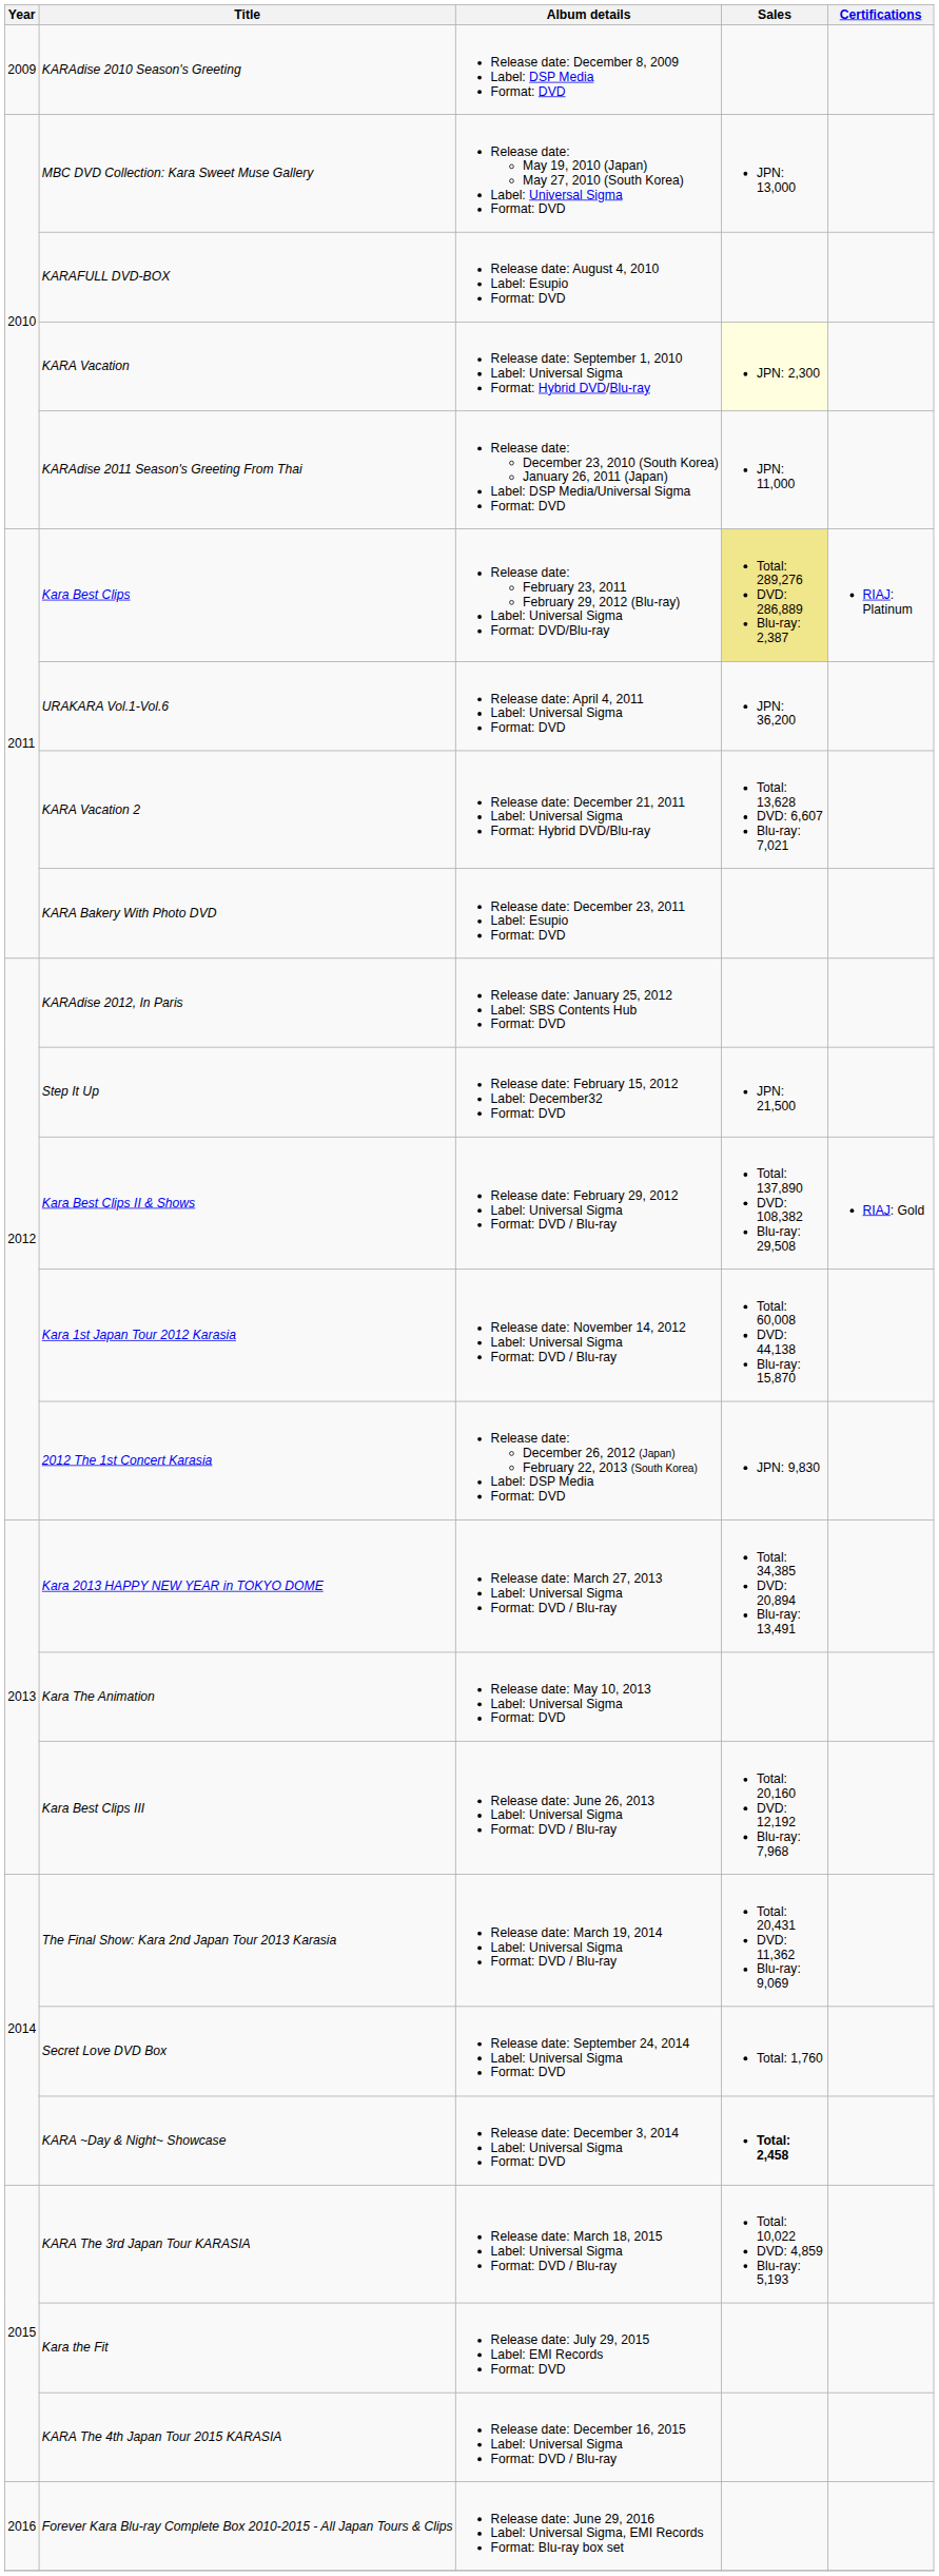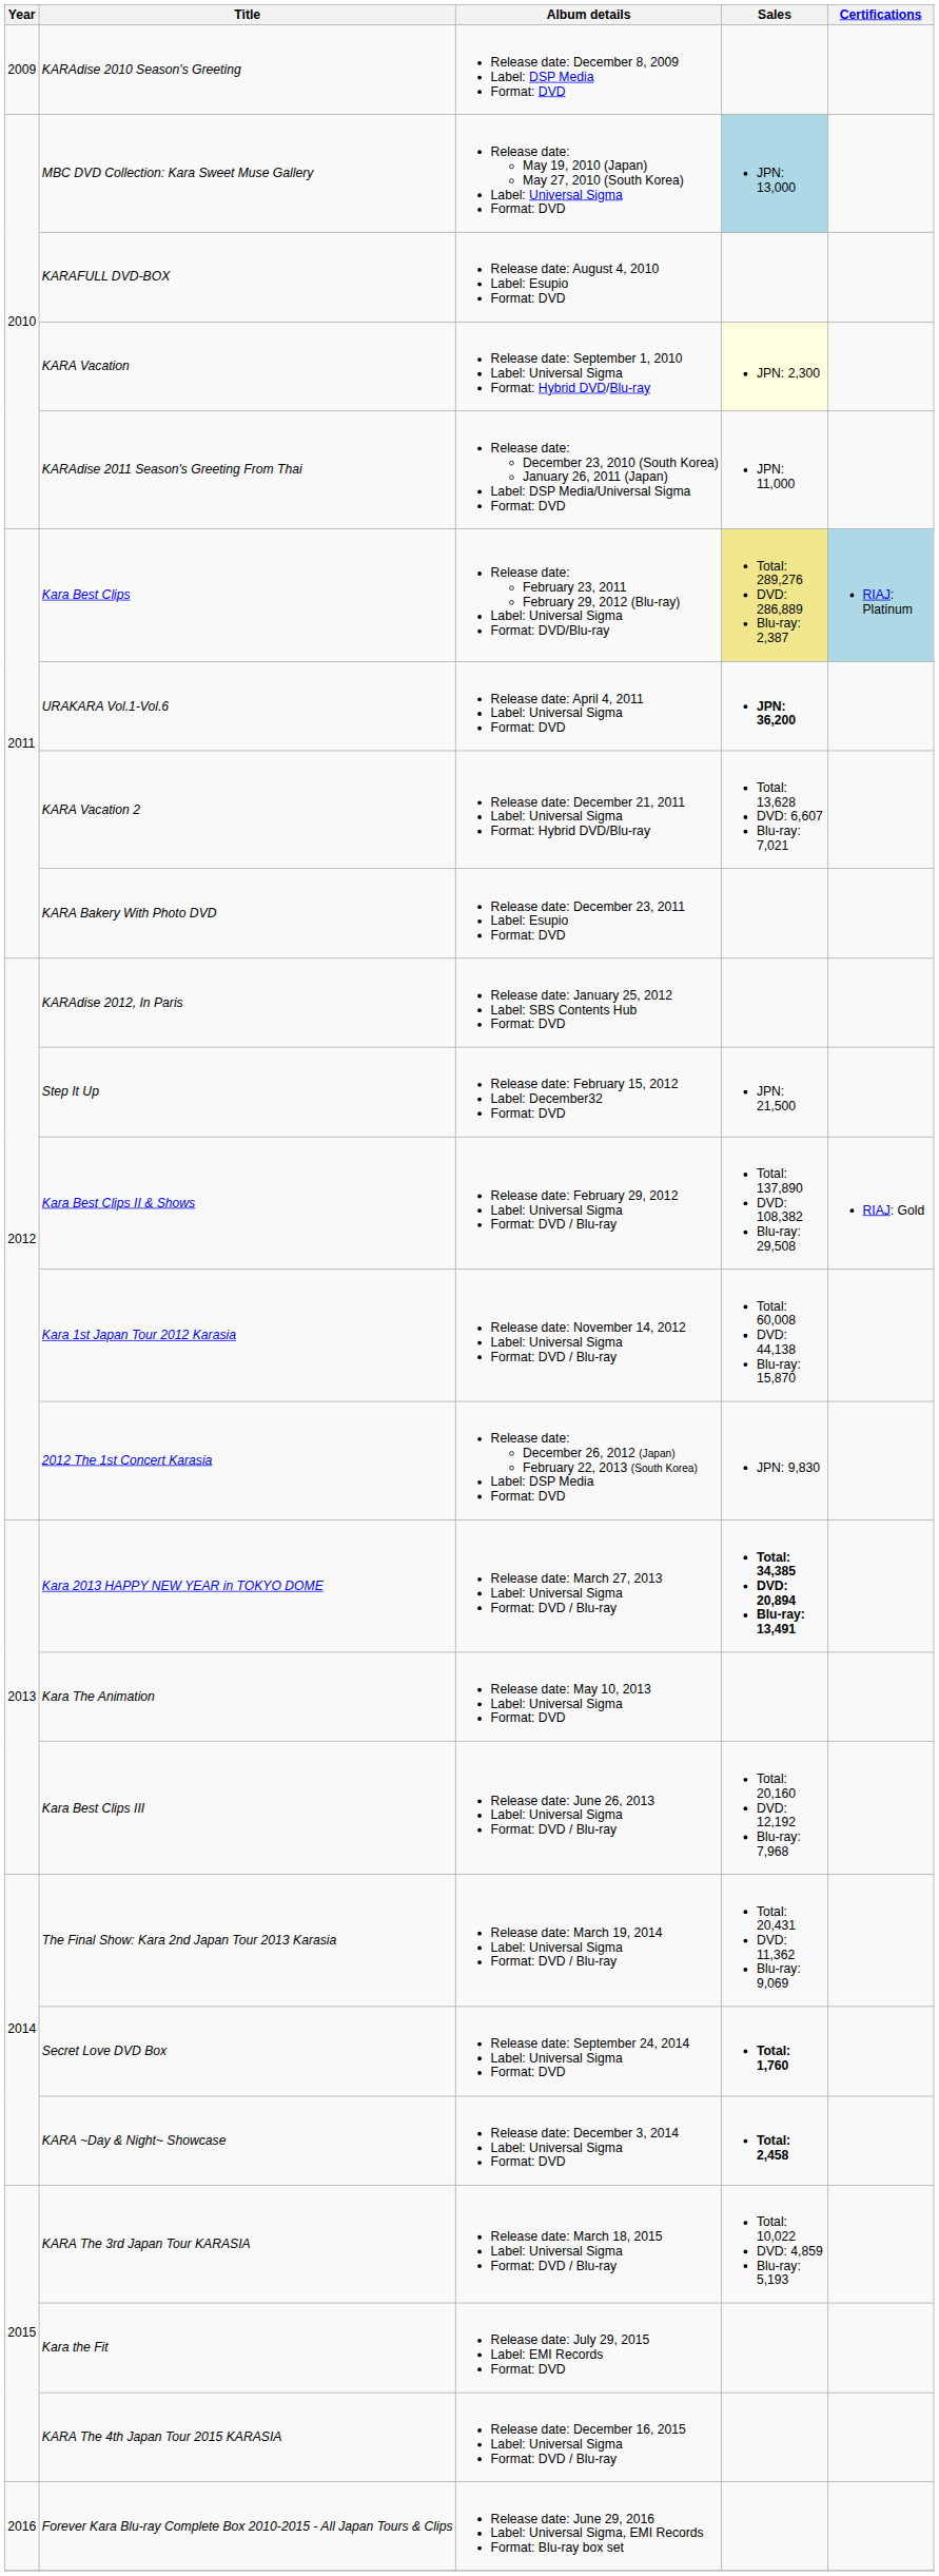MBC DVD Collection: Kara Sweet Muse Gallery | Sales: no background -> lightblue background
Kara Best Clips | Certifications: no background -> lightblue background
URAKARA Vol.1-Vol.6 | Sales: normal -> bold
Kara 2013 HAPPY NEW YEAR in TOKYO DOME | Sales: normal -> bold
Secret Love DVD Box | Sales: normal -> bold
